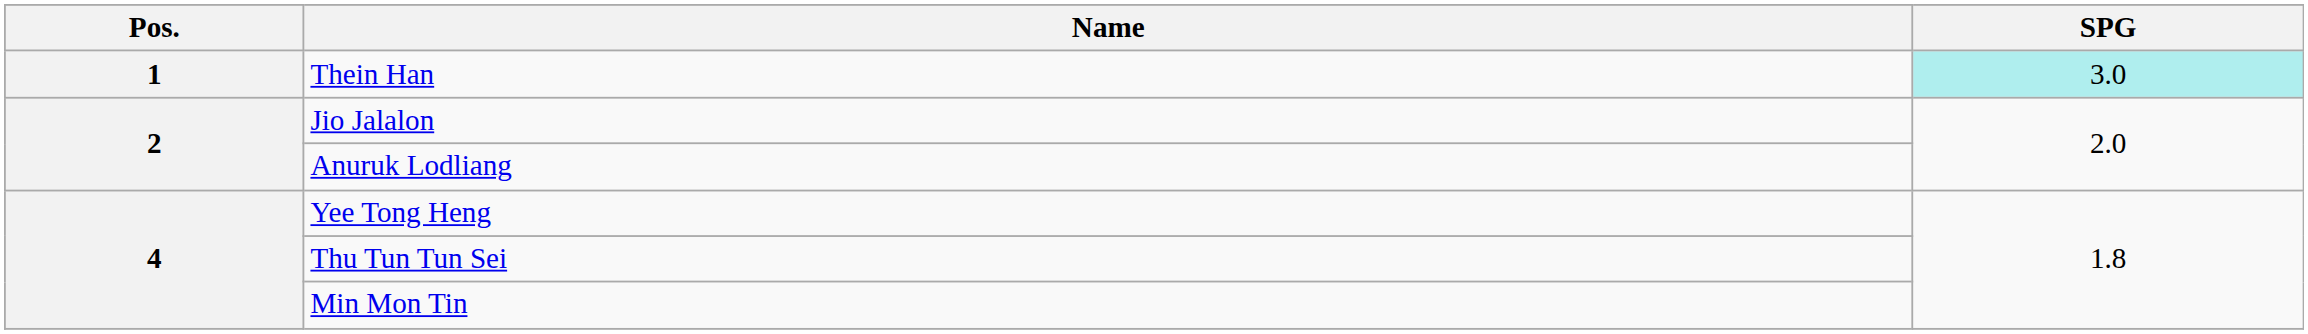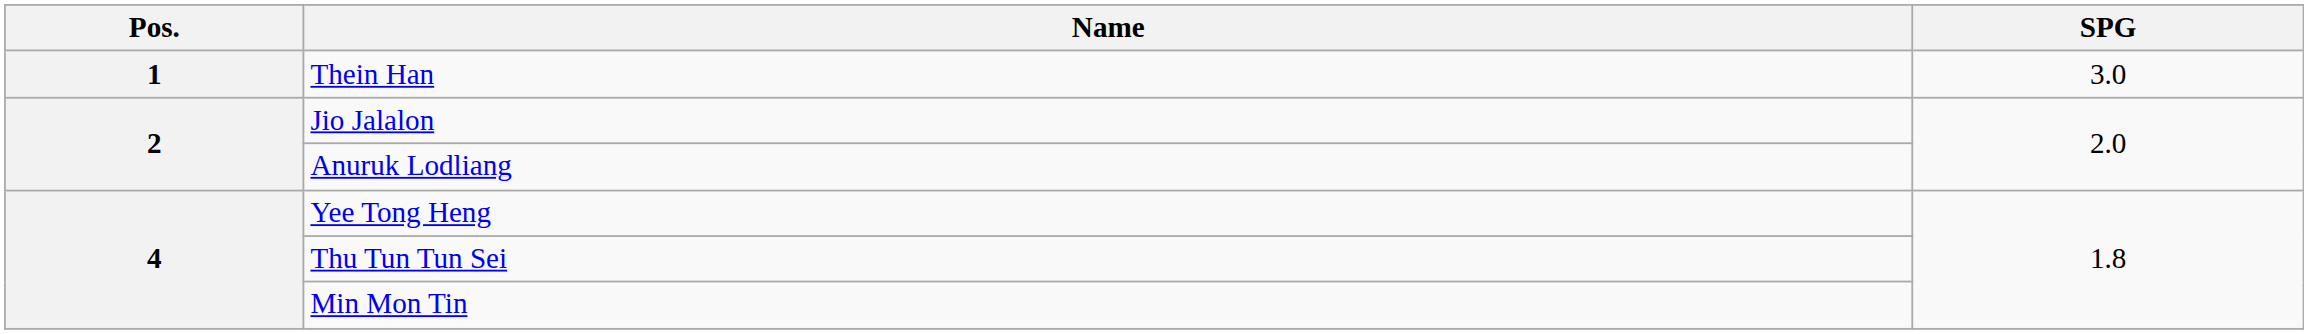Thein Han | SPG: paleturquoise background -> no background
